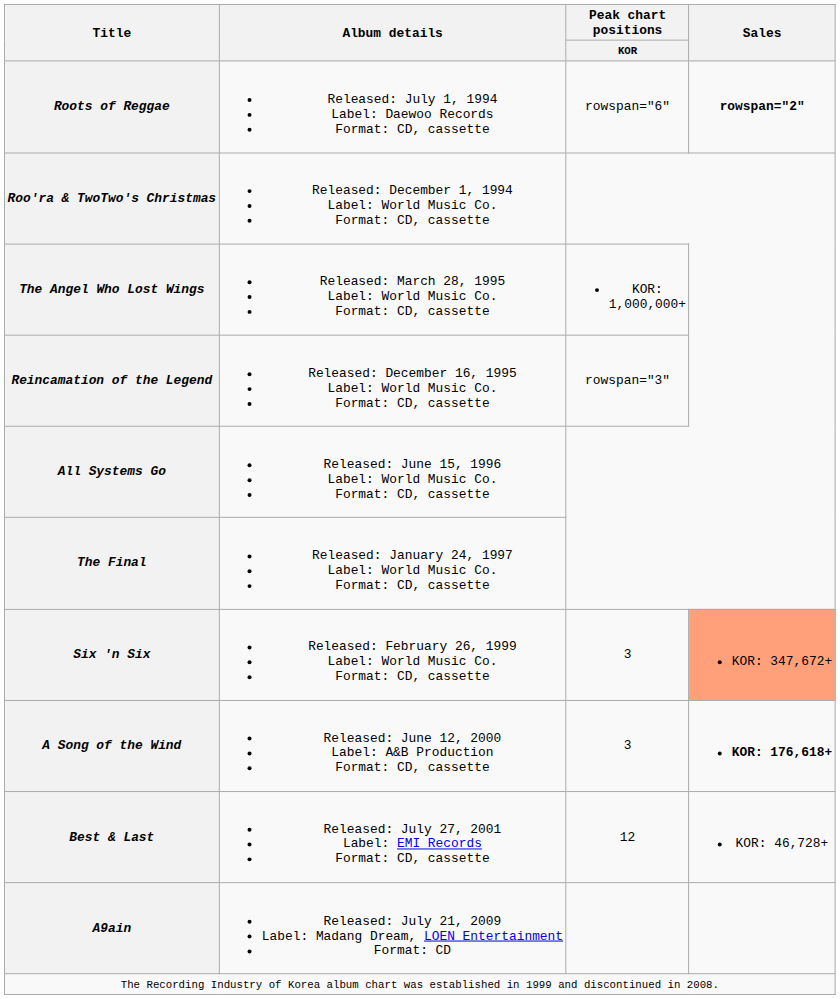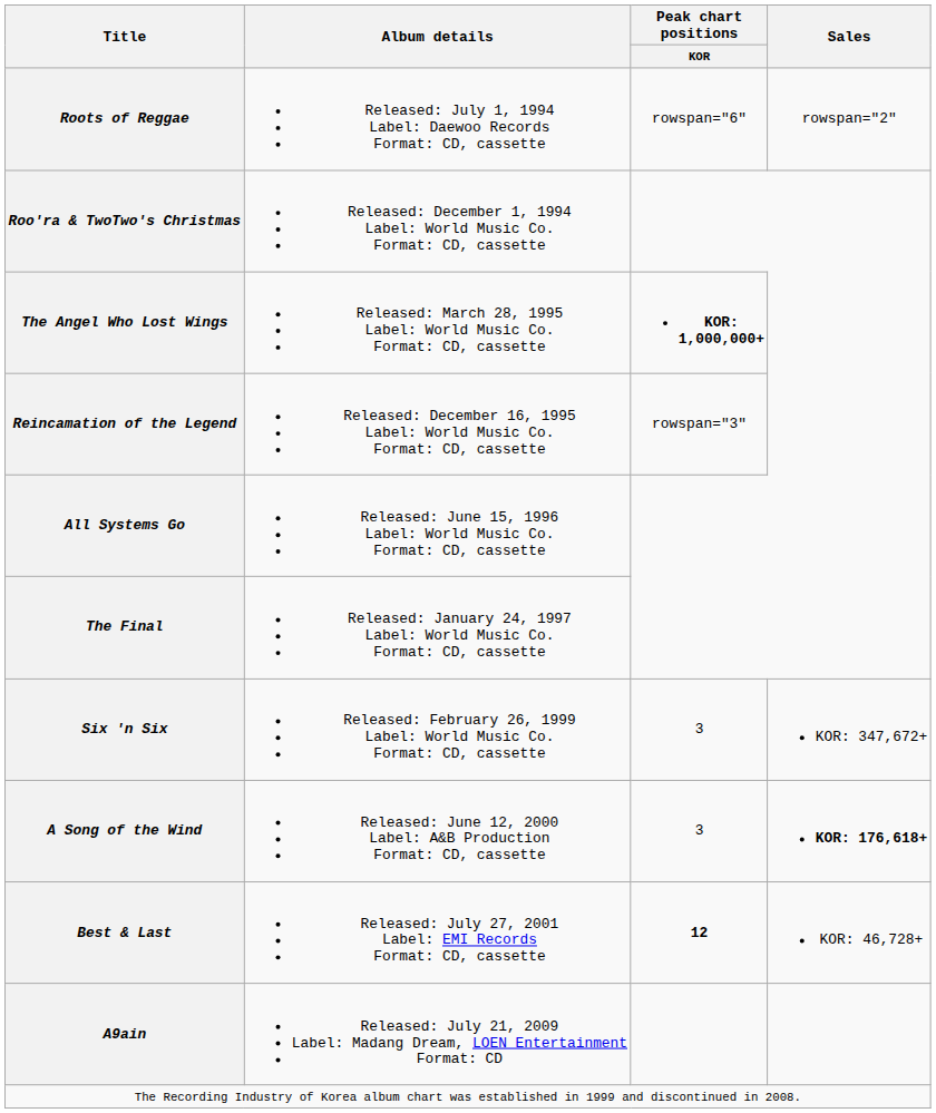Roots of Reggae | Sales: bold -> normal
The Angel Who Lost Wings | Peak chart positions / KOR: normal -> bold
Six 'n Six | Sales: lightsalmon background -> no background
Best & Last | Peak chart positions / KOR: normal -> bold
